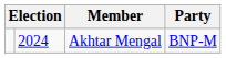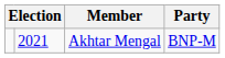Akhtar Mengal | column 2: 2024 -> 2021
